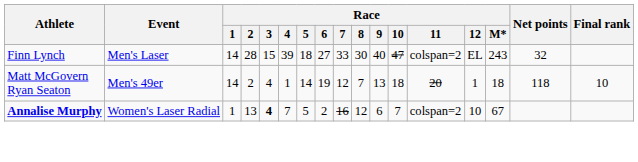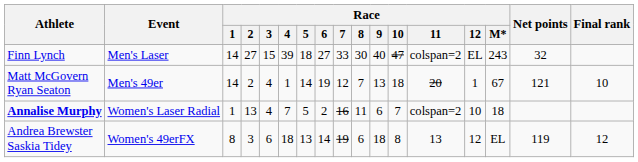Finn Lynch | Race / 2: 28 -> 27
Matt McGovern Ryan Seaton | Race / M*: 18 -> 67
Matt McGovern Ryan Seaton | Net points: 118 -> 121
Annalise Murphy | Race / 3: bold -> normal
Annalise Murphy | Race / 8: 12 -> 11
Annalise Murphy | Race / M*: 67 -> 18
+ row: Andrea Brewster Saskia Tidey | Women's 49erFX | 8 | 3 | 6 | 18 | 13 | 14 | 19 | 6 | 18 | 8 | 13 | 12 | EL | 119 | 12
